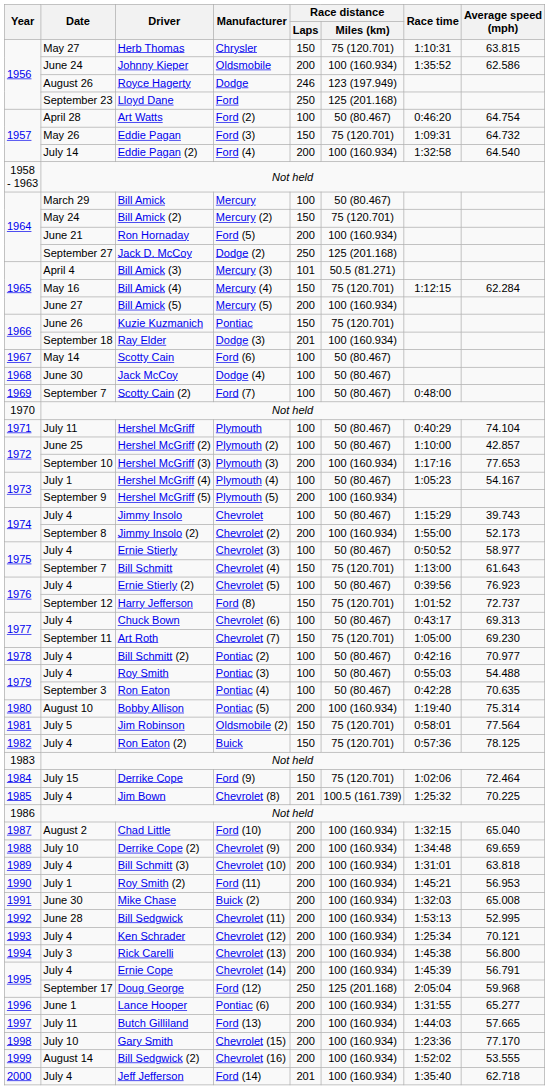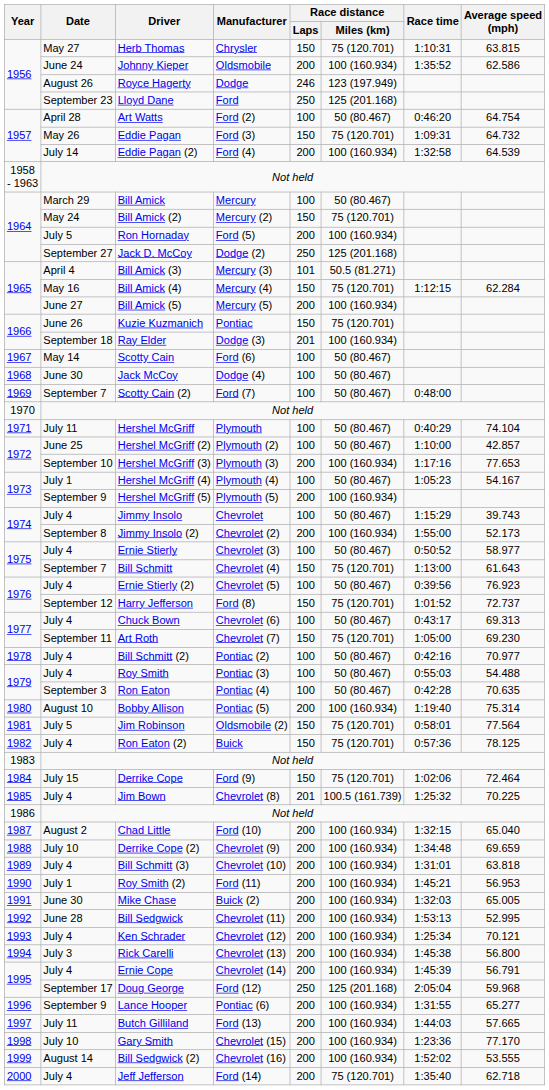Eddie Pagan (2) | Average speed (mph): 64.540 -> 64.539
Ron Hornaday | Date: June 21 -> July 5
Mike Chase | Average speed (mph): 65.008 -> 65.005
Lance Hooper | Date: June 1 -> September 9
Jeff Jefferson | Race distance / Laps: 201 -> 200
Jeff Jefferson | Race distance / Miles (km): 100 (160.934) -> 75 (120.701)
